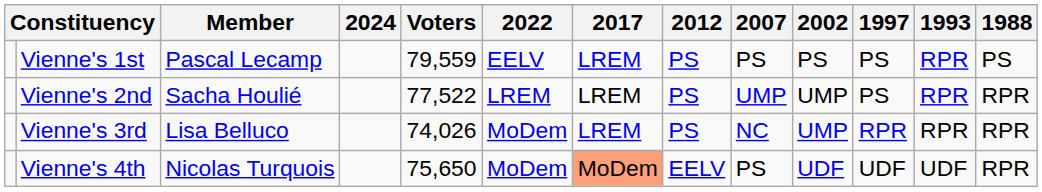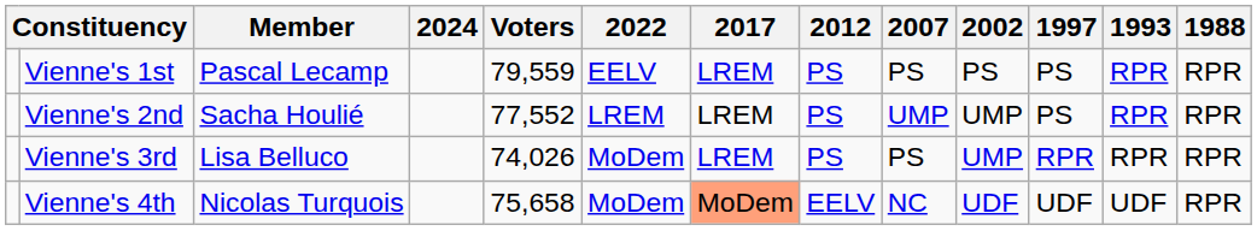Vienne's 1st | 1988: PS -> RPR
Vienne's 2nd | Voters: 77,522 -> 77,552
Vienne's 3rd | 2007: NC -> PS
Vienne's 4th | Voters: 75,650 -> 75,658
Vienne's 4th | 2007: PS -> NC
